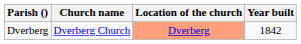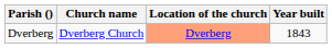row 2 | Year built: 1842 -> 1843
